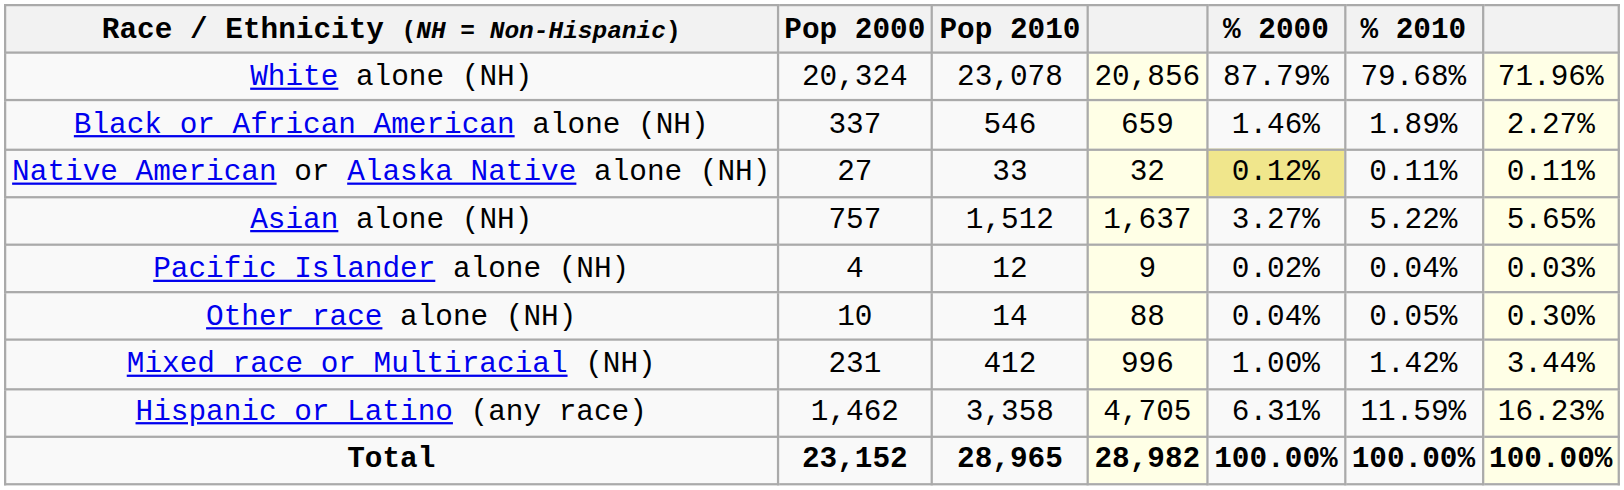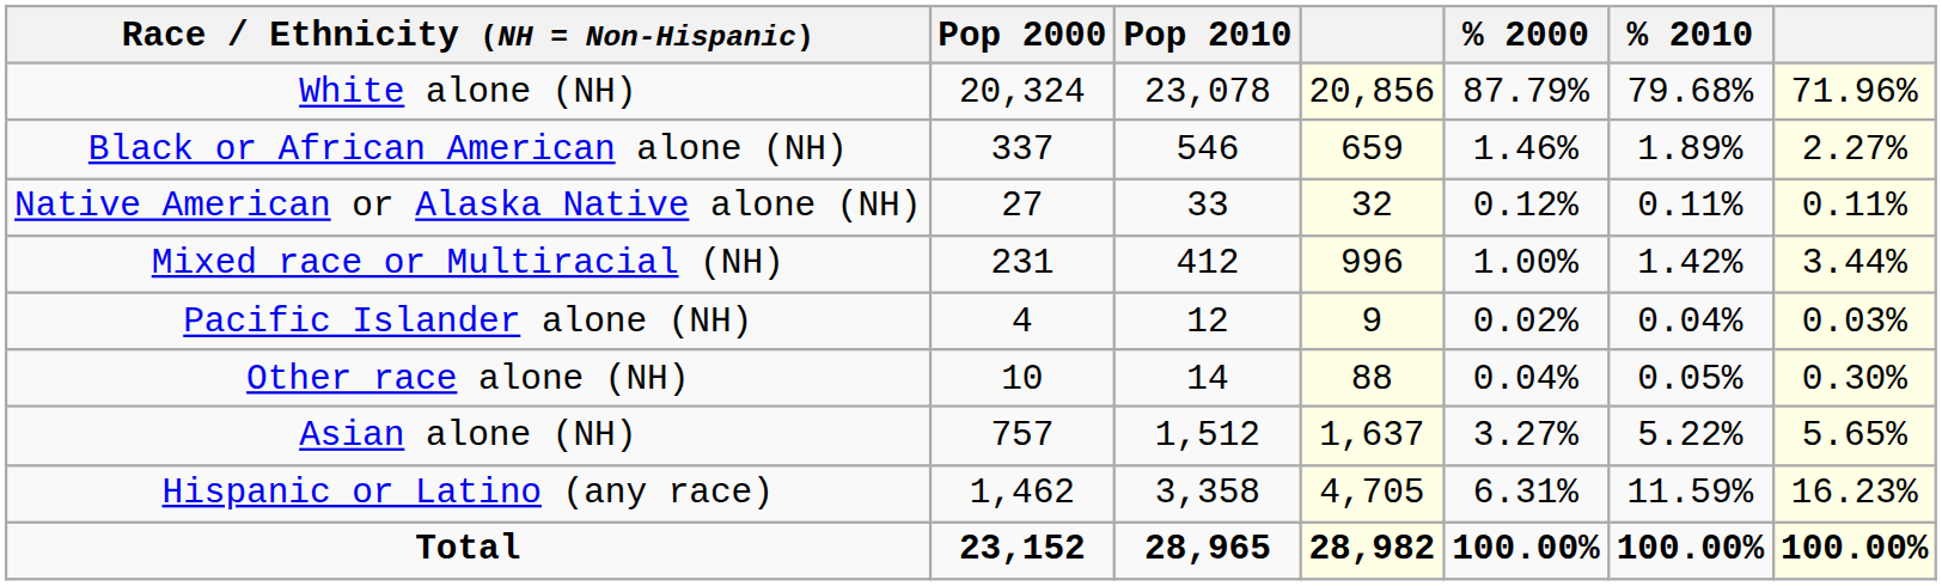Native American or Alaska Native alone (NH) | % 2000: khaki background -> no background
rows swapped: Asian alone (NH) <-> Mixed race or Multiracial (NH)
